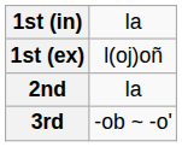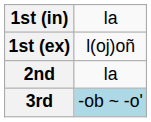3rd | column 2: no background -> lightblue background
